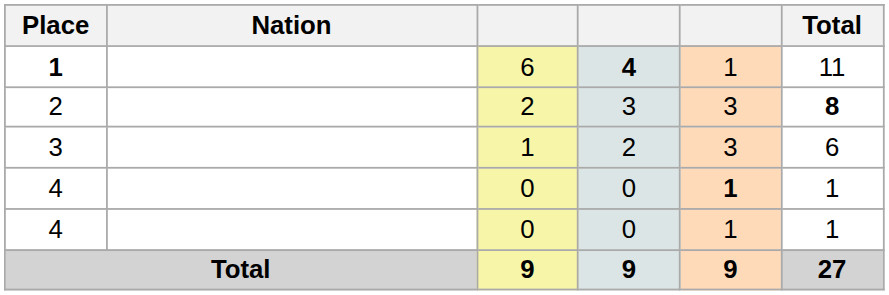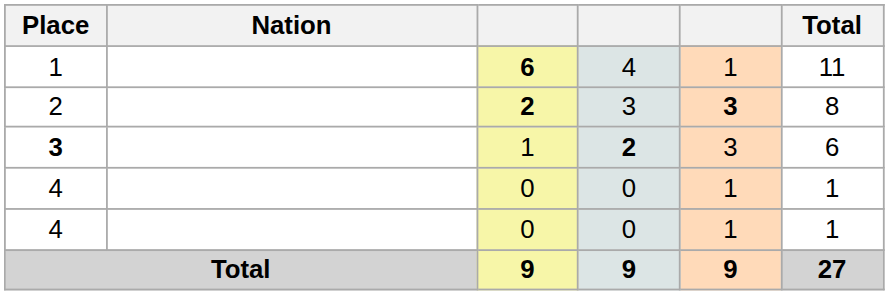row 2 | Place: bold -> normal
row 2 | column 3: normal -> bold
row 2 | column 4: bold -> normal
row 3 | column 3: normal -> bold
row 3 | column 5: normal -> bold
row 3 | Total: bold -> normal
row 4 | Place: normal -> bold
row 4 | column 4: normal -> bold
row 5 | column 5: bold -> normal
